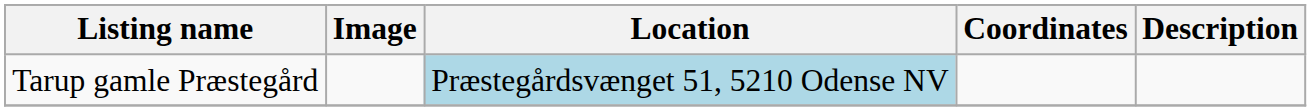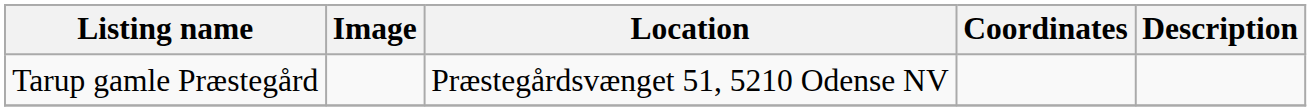Tarup gamle Præstegård | Location: lightblue background -> no background
